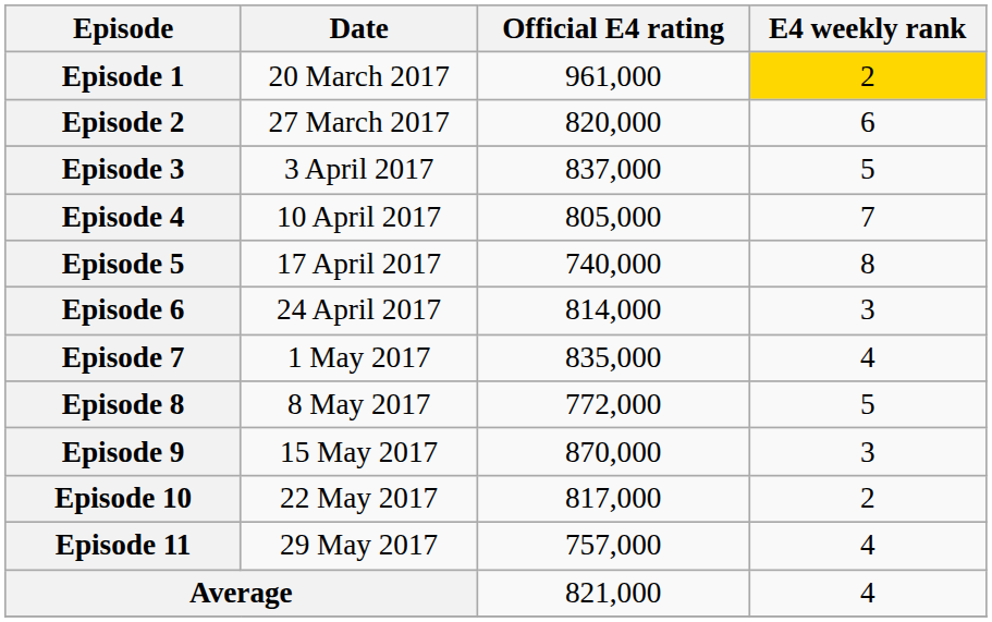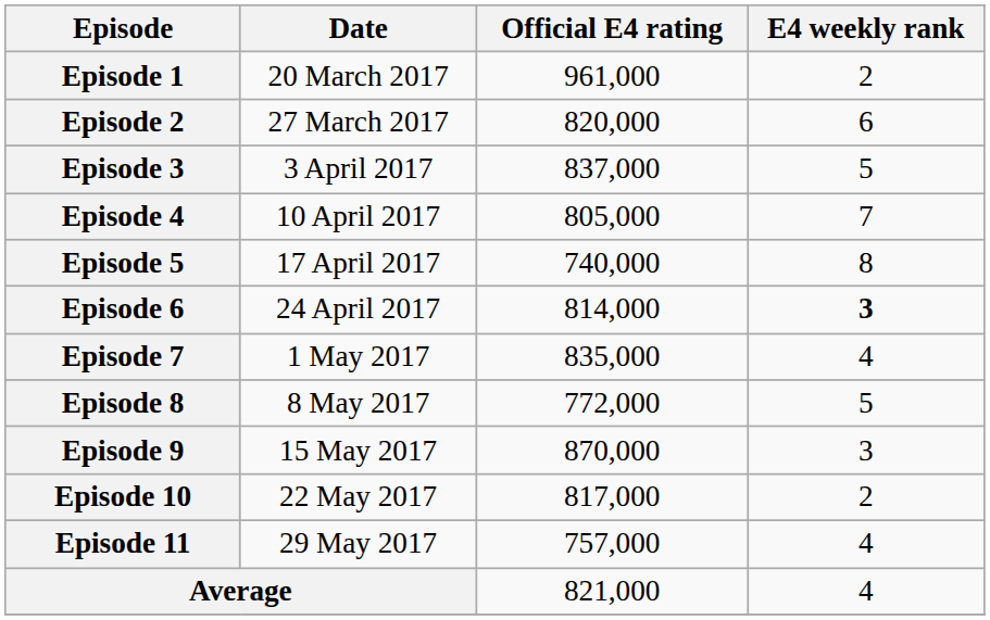Episode 1 | E4 weekly rank: gold background -> no background
Episode 6 | E4 weekly rank: normal -> bold
